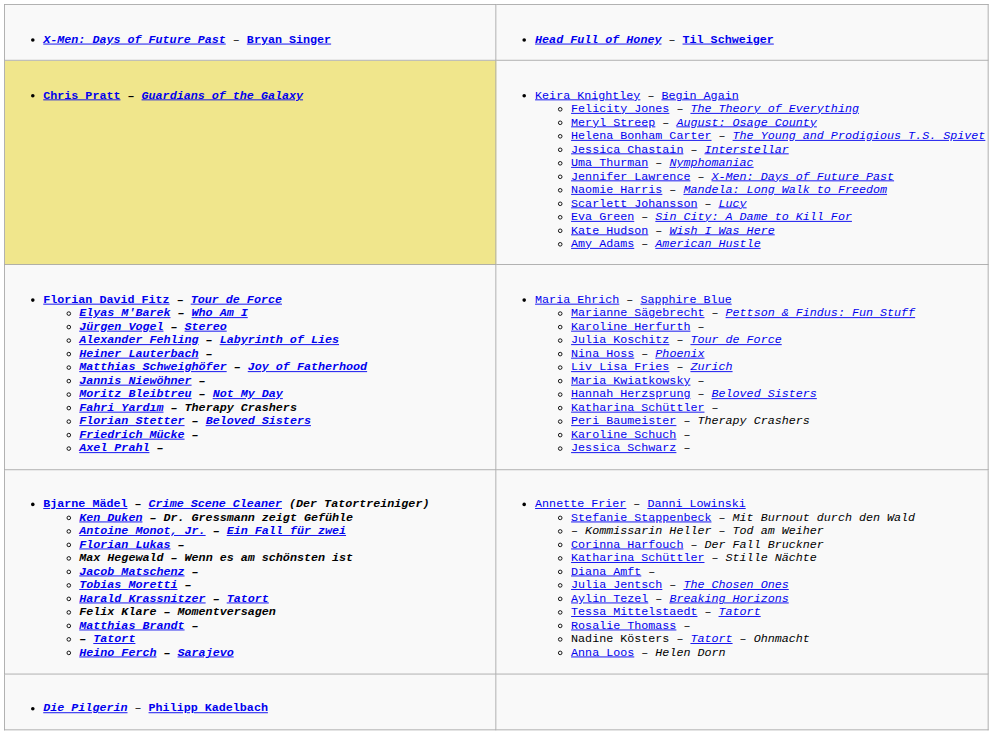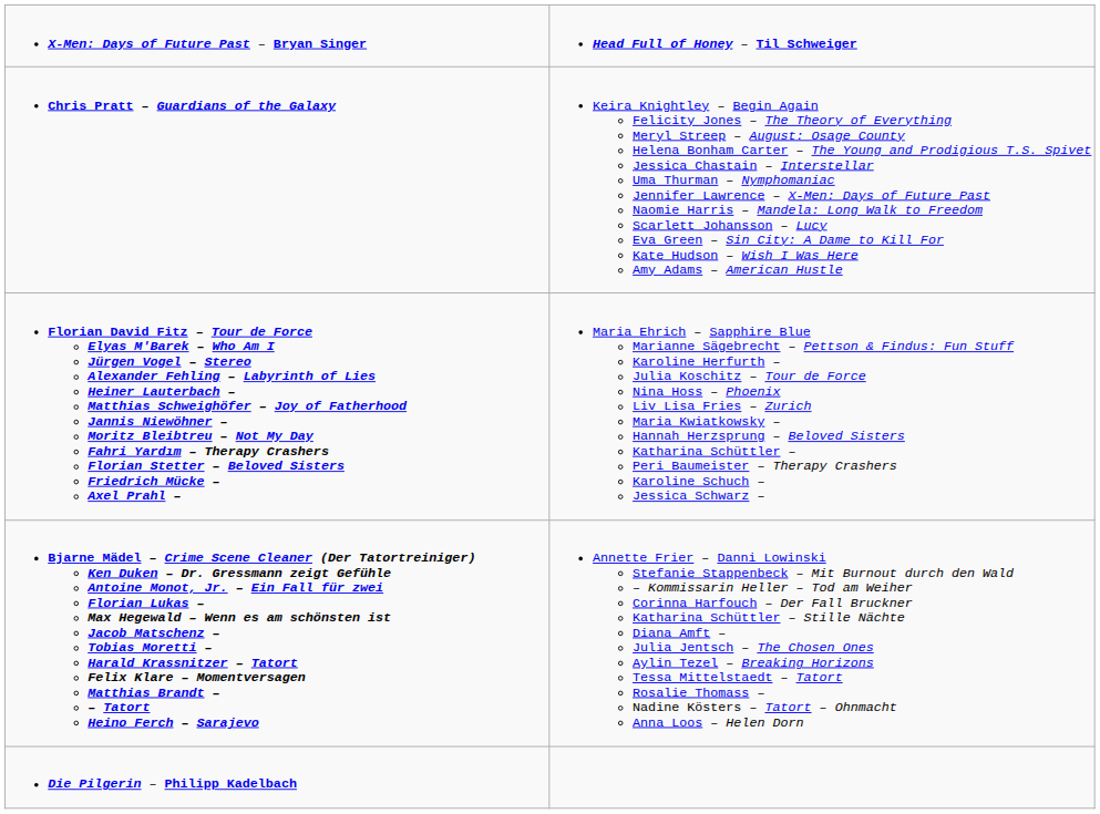Chris Pratt – Guardians of the Galaxy | column 1: khaki background -> no background
